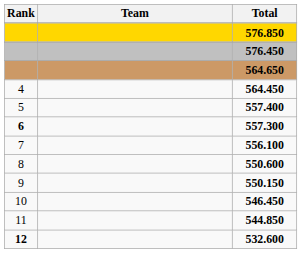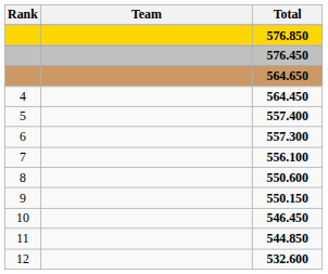557.300 | Rank: bold -> normal
532.600 | Rank: bold -> normal
